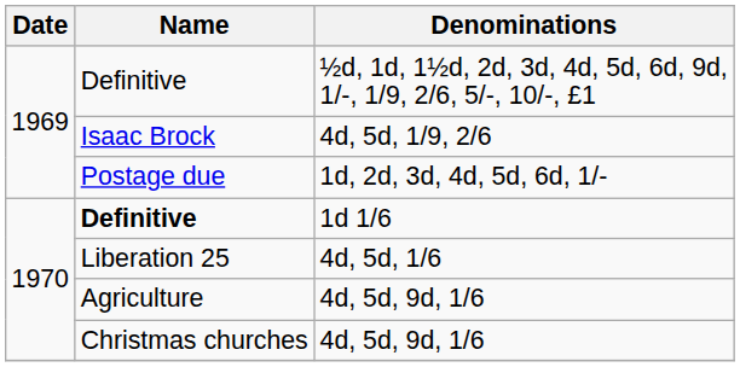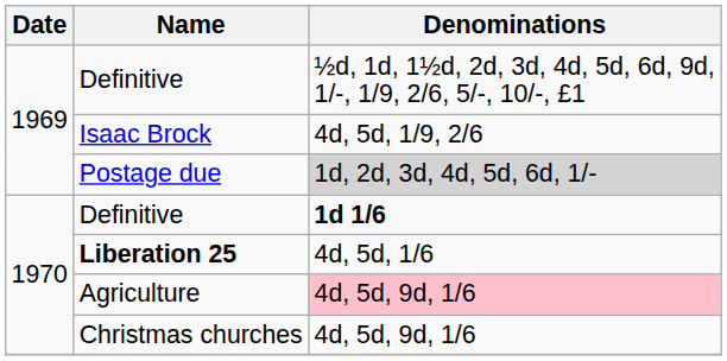Postage due | Denominations: no background -> lightgrey background
Definitive / 1d 1/6 | Name: bold -> normal
Definitive / 1d 1/6 | Denominations: normal -> bold
Liberation 25 | Name: normal -> bold
Agriculture | Denominations: no background -> pink background
